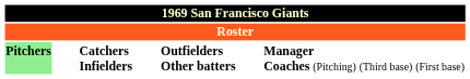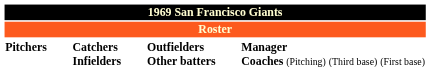Pitchers | column 1: lightgreen background -> no background
